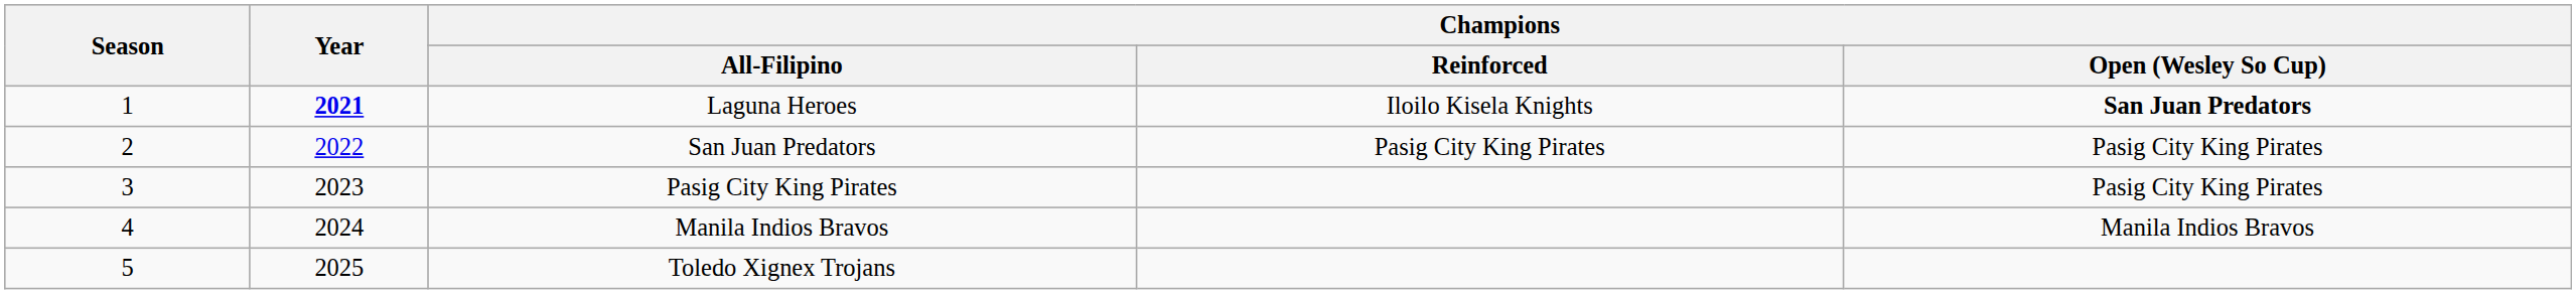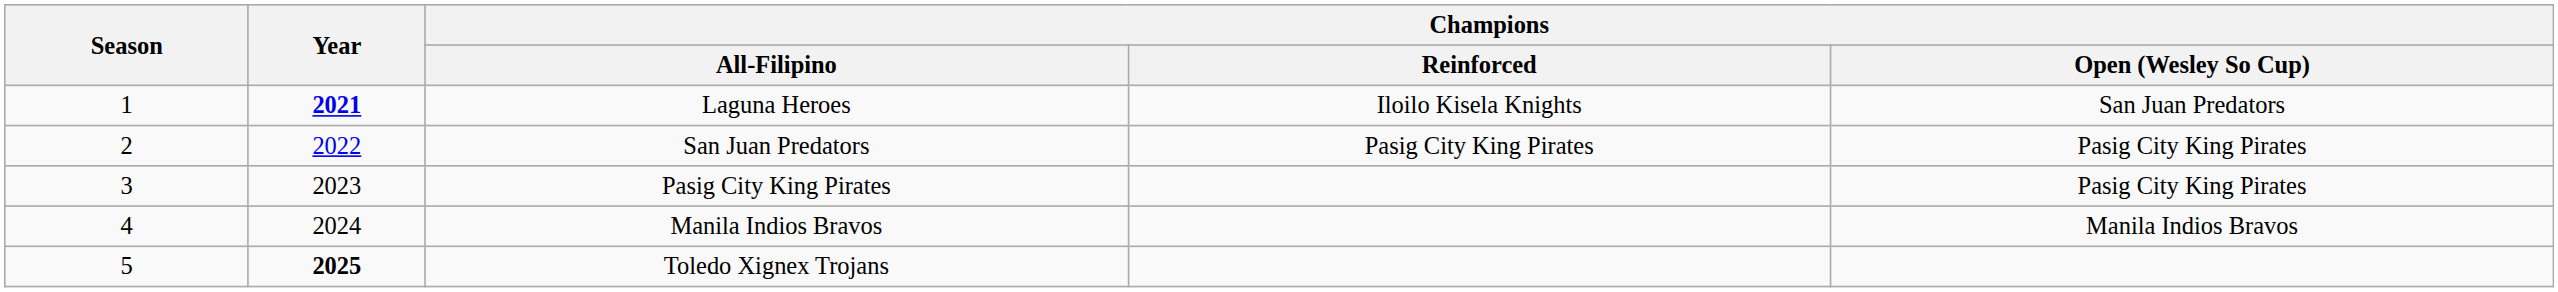Laguna Heroes | Champions / Open (Wesley So Cup): bold -> normal
Toledo Xignex Trojans | Year: normal -> bold
